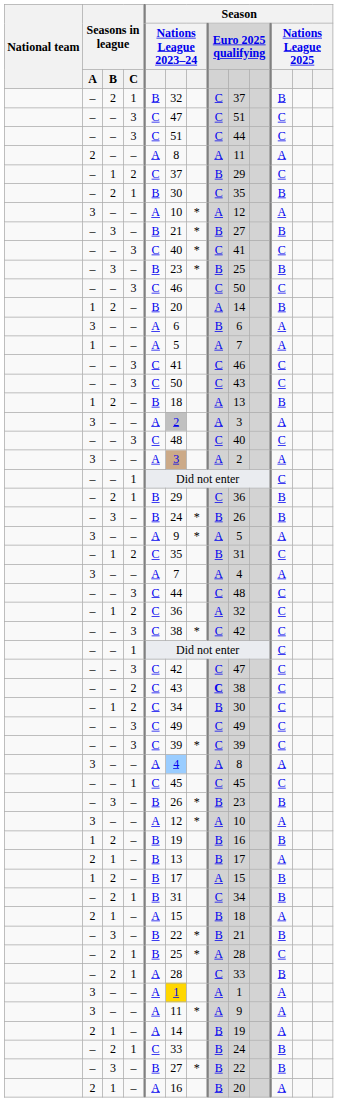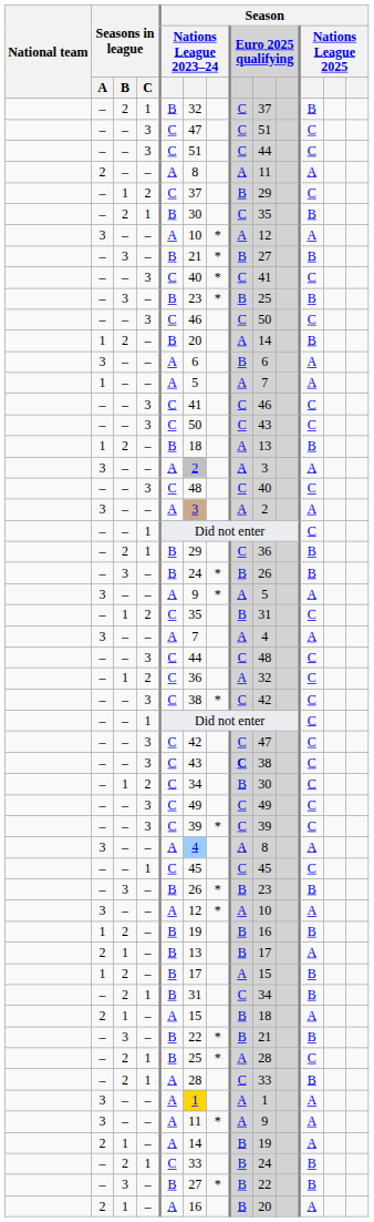row 35 | Seasons in league / C: 2 -> 3
